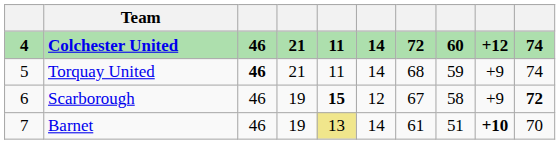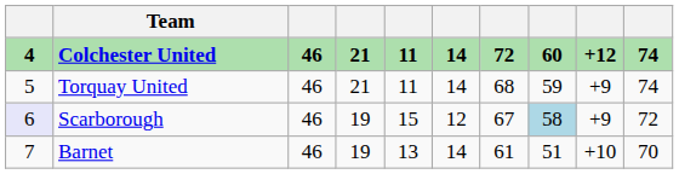Torquay United | column 3: bold -> normal
Scarborough | column 1: no background -> lavender background
Scarborough | column 5: bold -> normal
Scarborough | column 8: no background -> lightblue background
Scarborough | column 10: bold -> normal
Barnet | column 5: khaki background -> no background
Barnet | column 9: bold -> normal
